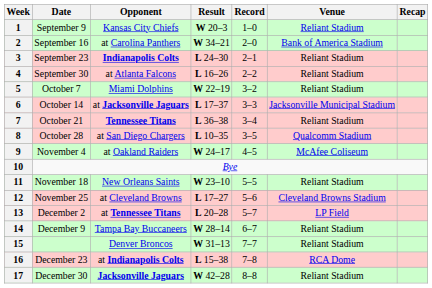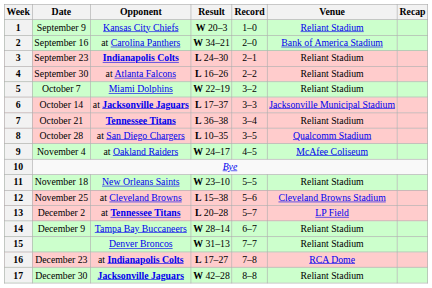12 | Result: L 17–27 -> L 15–38
16 | Result: L 15–38 -> L 17–27
